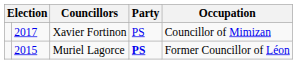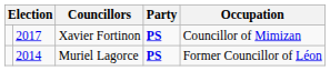Xavier Fortinon | Party: normal -> bold
Muriel Lagorce | column 2: 2015 -> 2014
